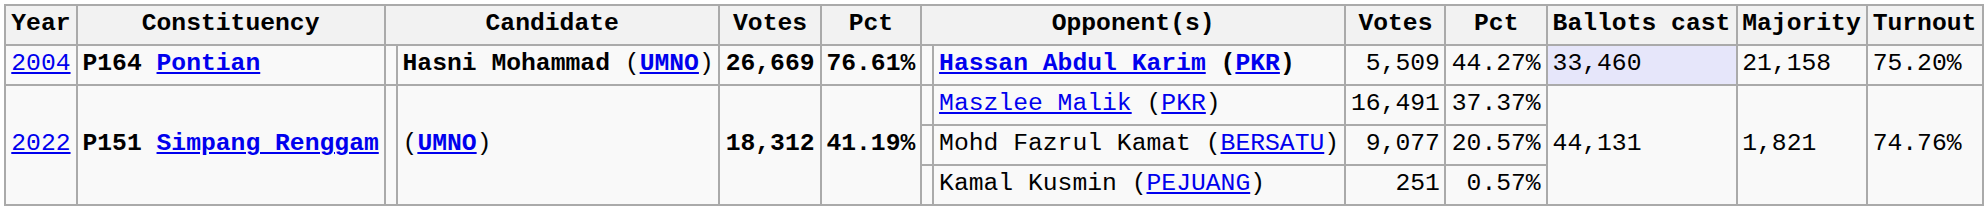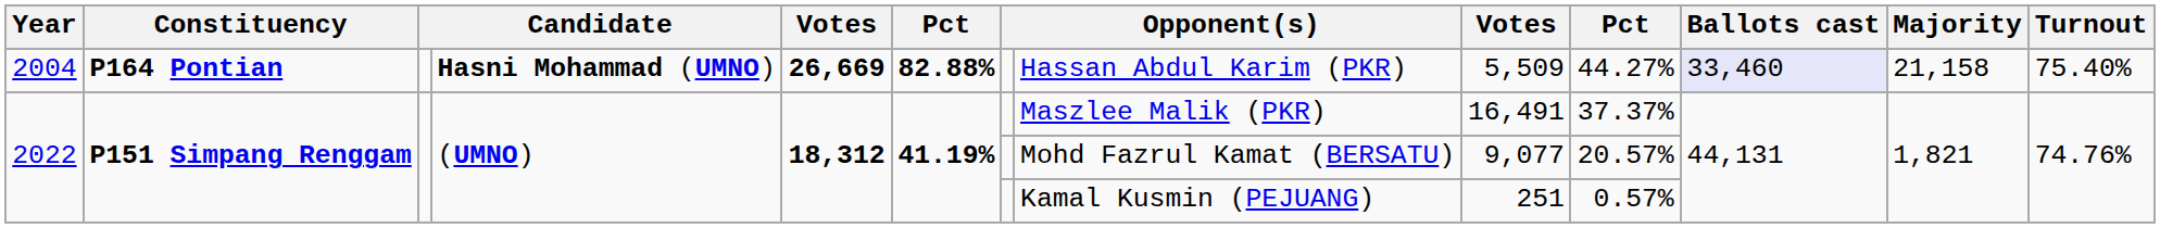2004 | column 6: 76.61% -> 82.88%
2004 | column 8: bold -> normal
2004 | Turnout: 75.20% -> 75.40%
